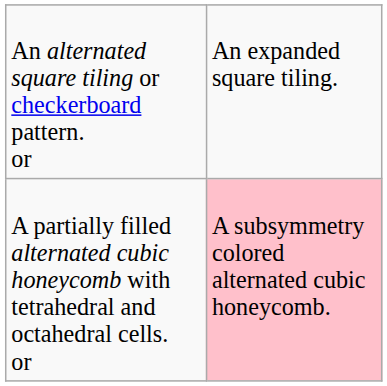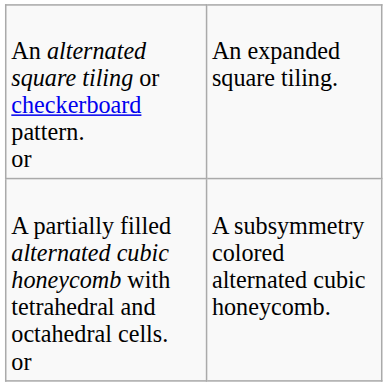row 2 | column 2: pink background -> no background
